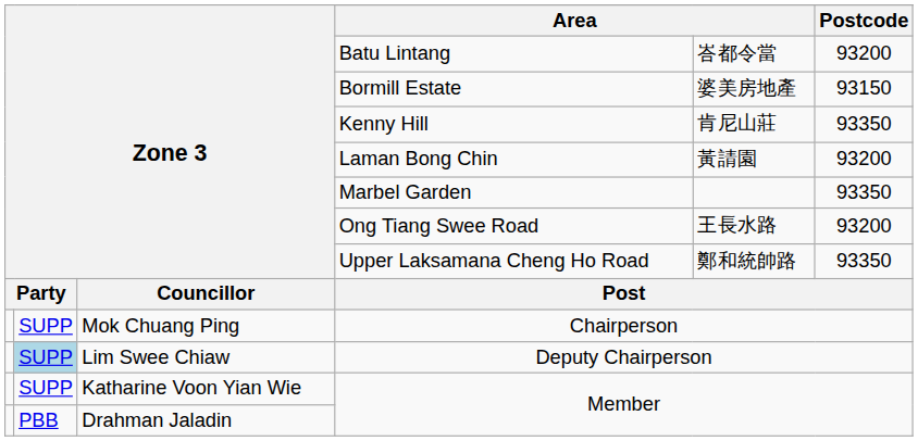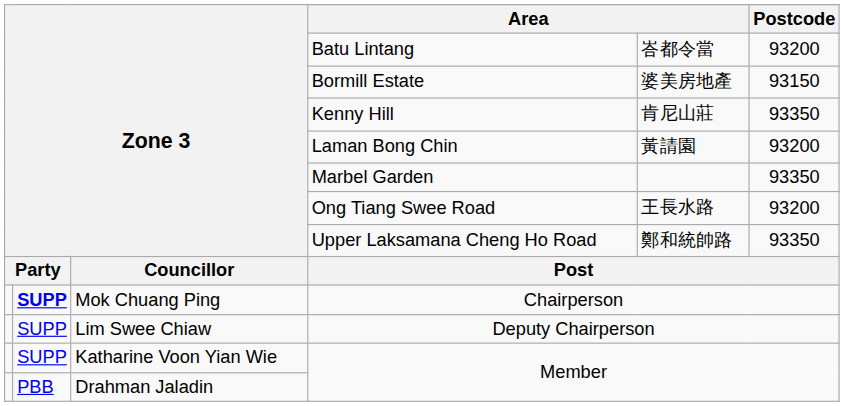Mok Chuang Ping | column 2: normal -> bold
Lim Swee Chiaw | column 2: lightblue background -> no background
